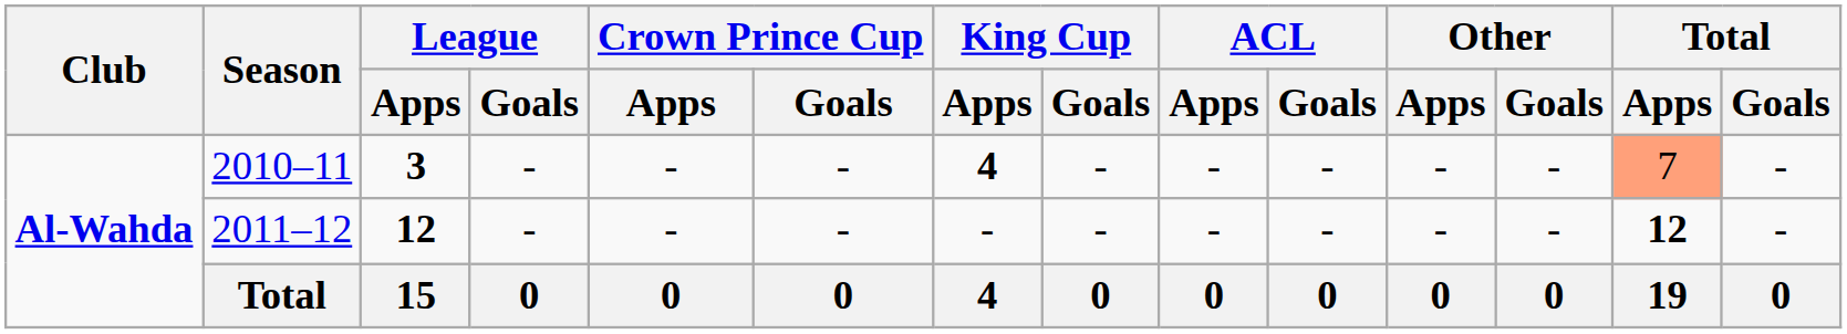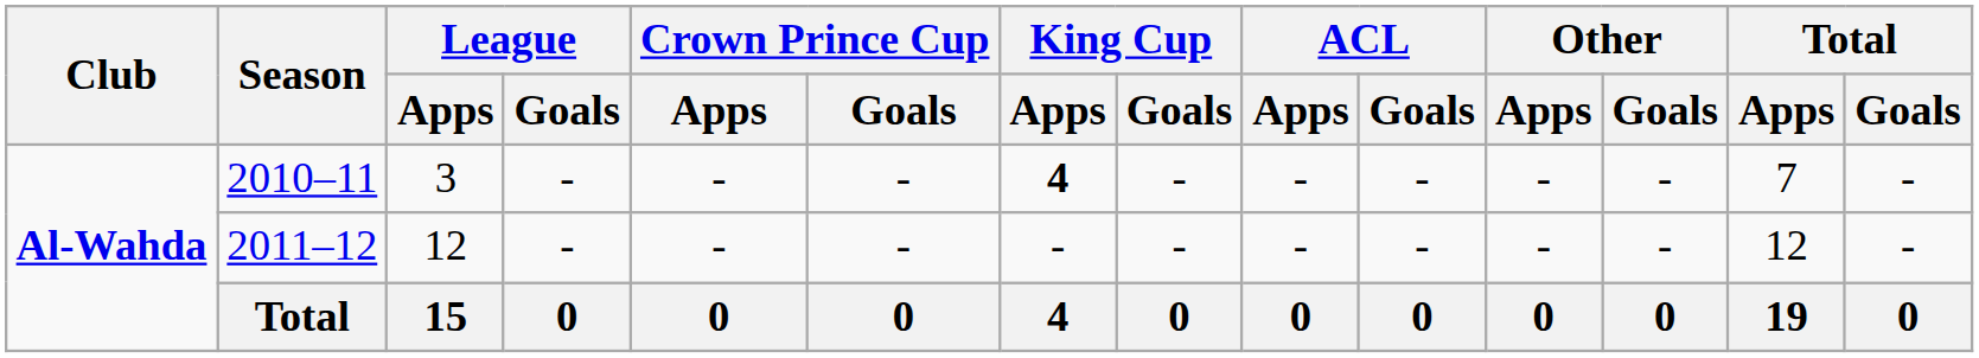2010–11 | League / Apps: bold -> normal
2010–11 | Total / Apps: lightsalmon background -> no background
2011–12 | League / Apps: bold -> normal
2011–12 | Total / Apps: bold -> normal
